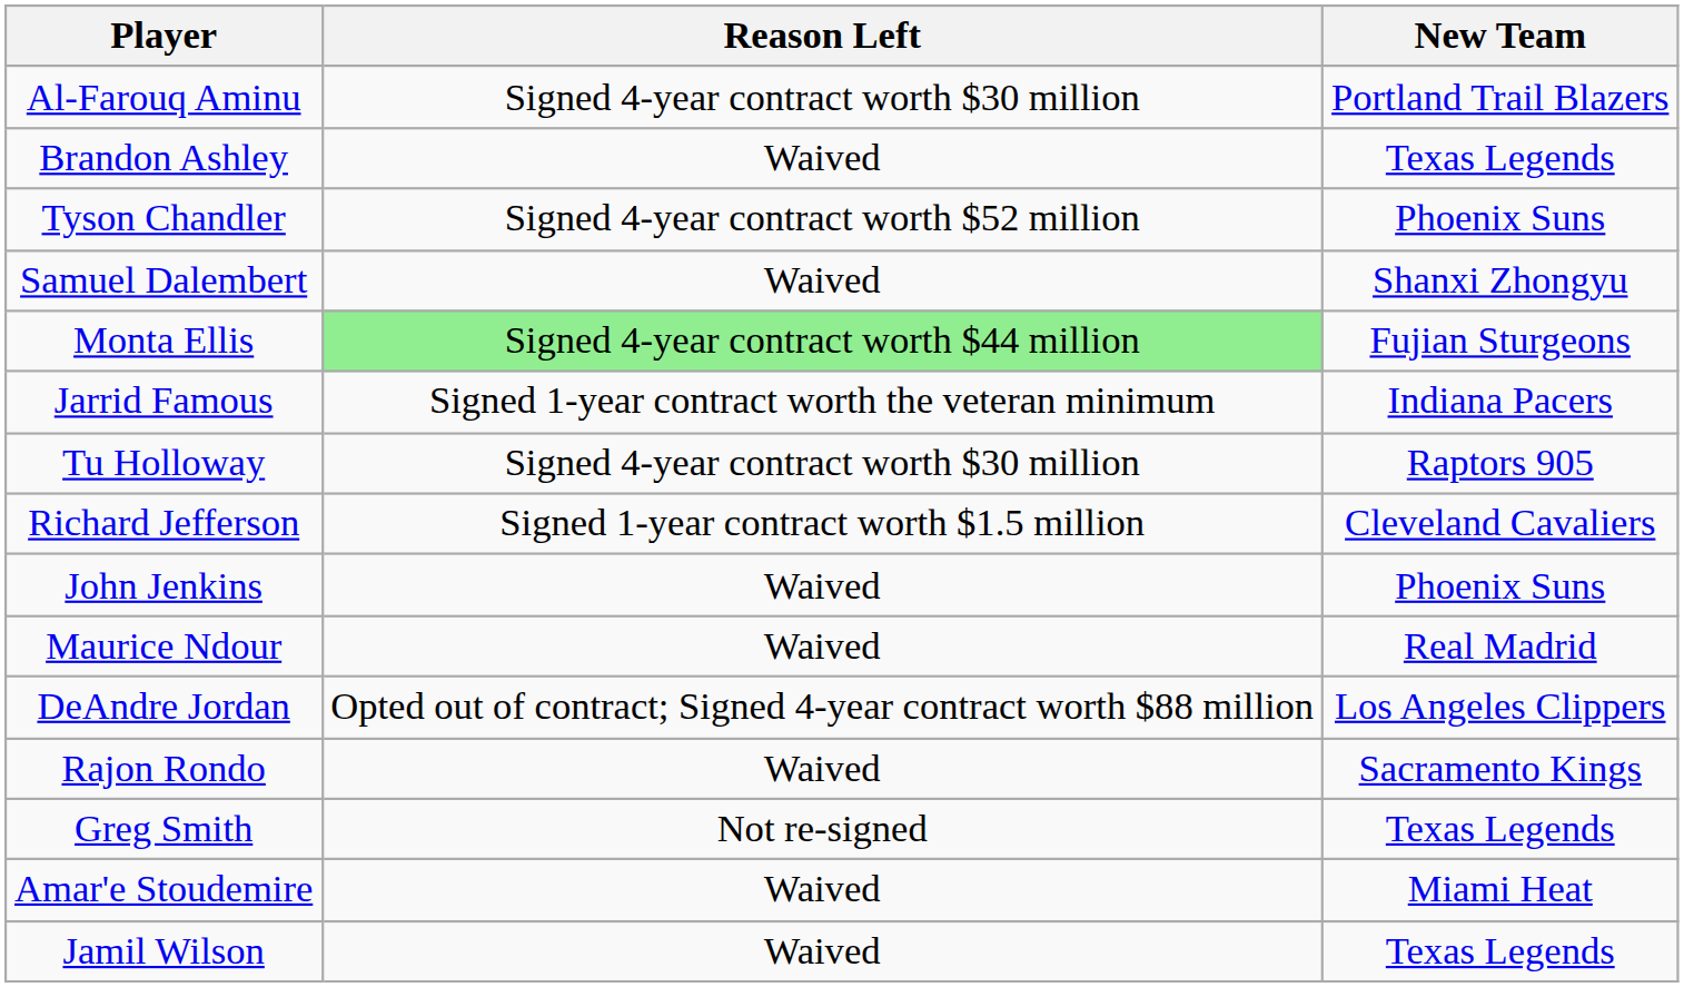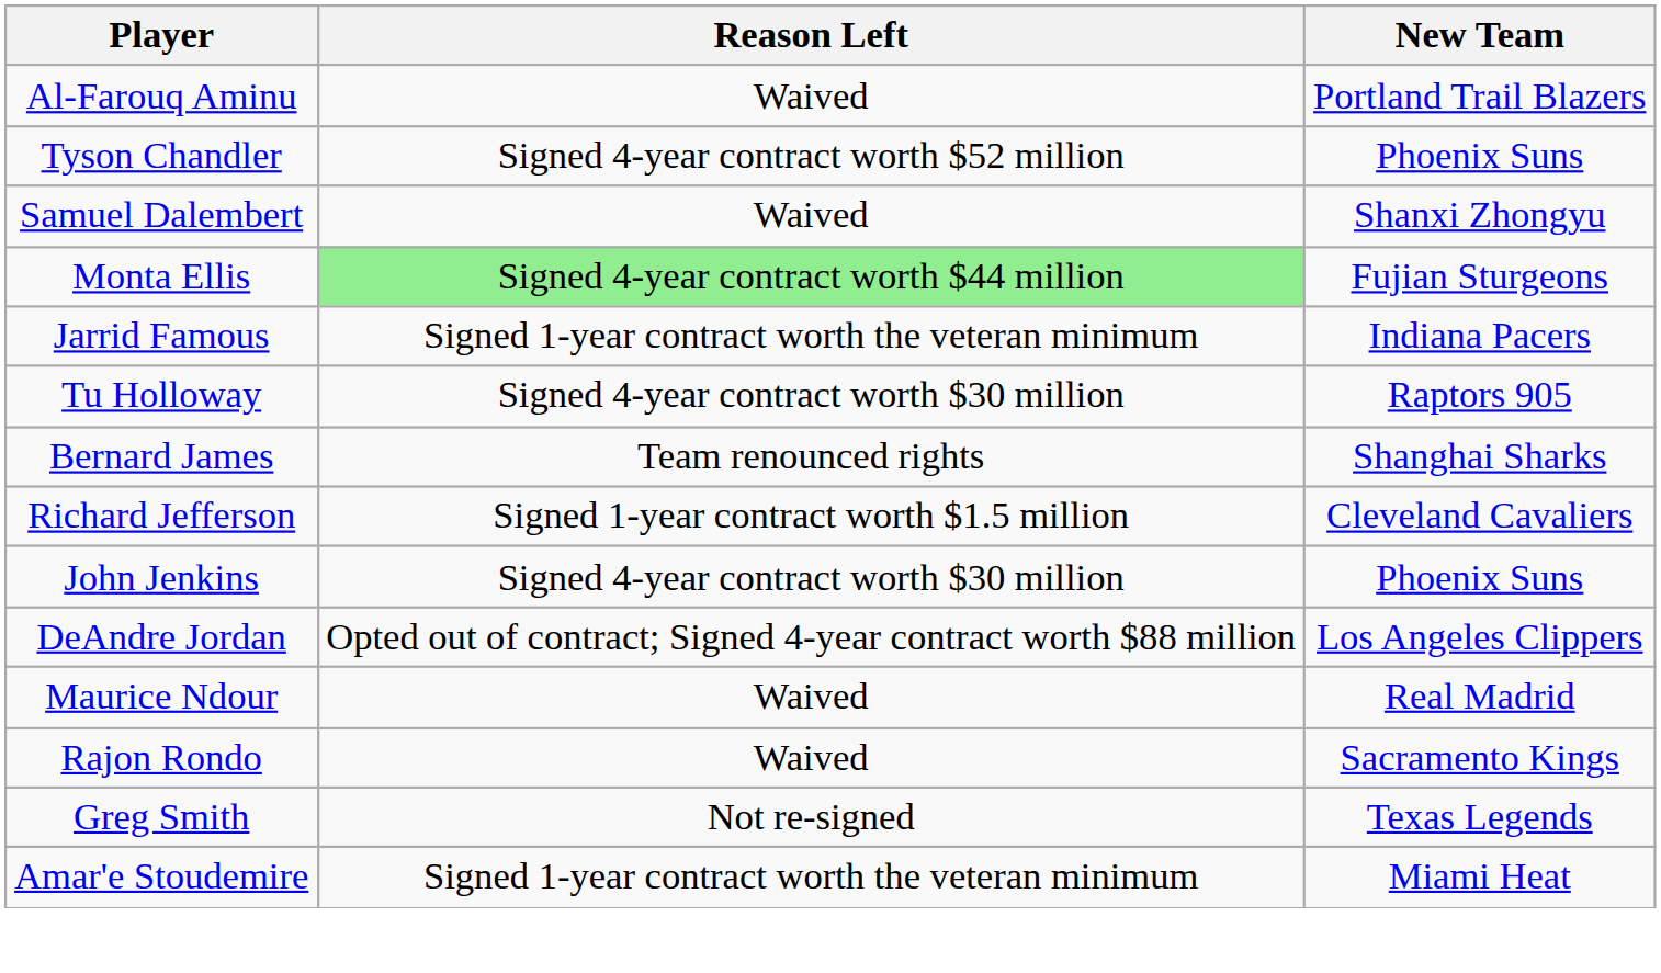Al-Farouq Aminu | Reason Left: Signed 4-year contract worth $30 million -> Waived
- row: Brandon Ashley | Waived | Texas Legends
+ row: Bernard James | Team renounced rights | Shanghai Sharks
John Jenkins | Reason Left: Waived -> Signed 4-year contract worth $30 million
rows swapped: DeAndre Jordan <-> Maurice Ndour
Amar'e Stoudemire | Reason Left: Waived -> Signed 1-year contract worth the veteran minimum
- row: Jamil Wilson | Waived | Texas Legends
